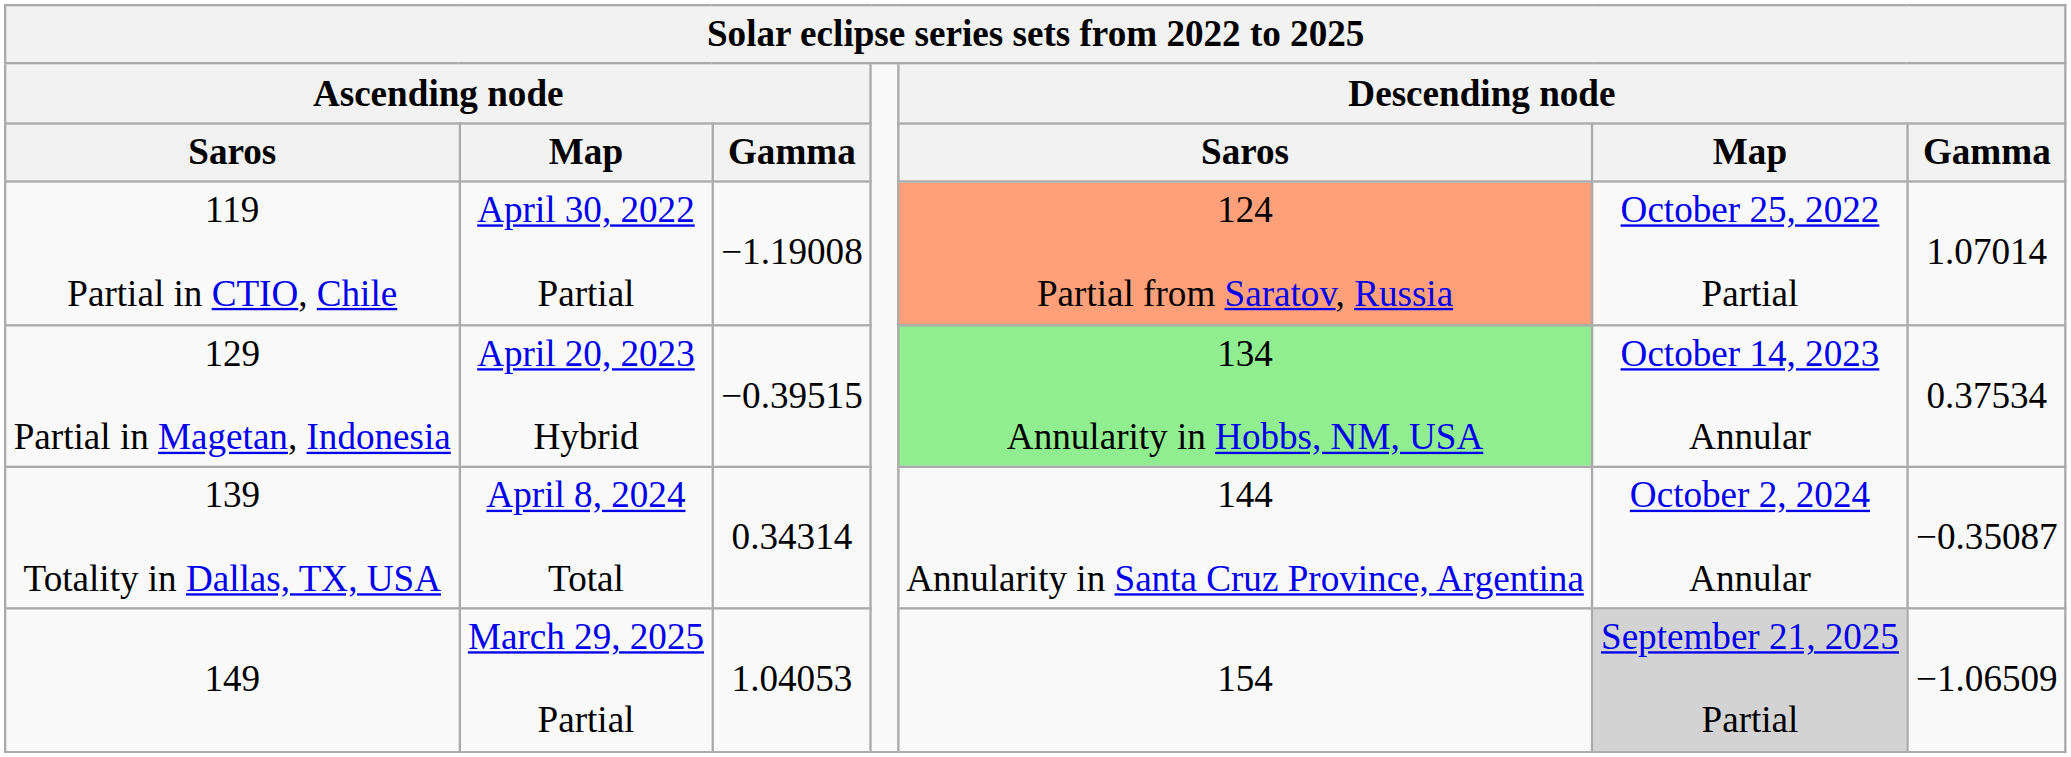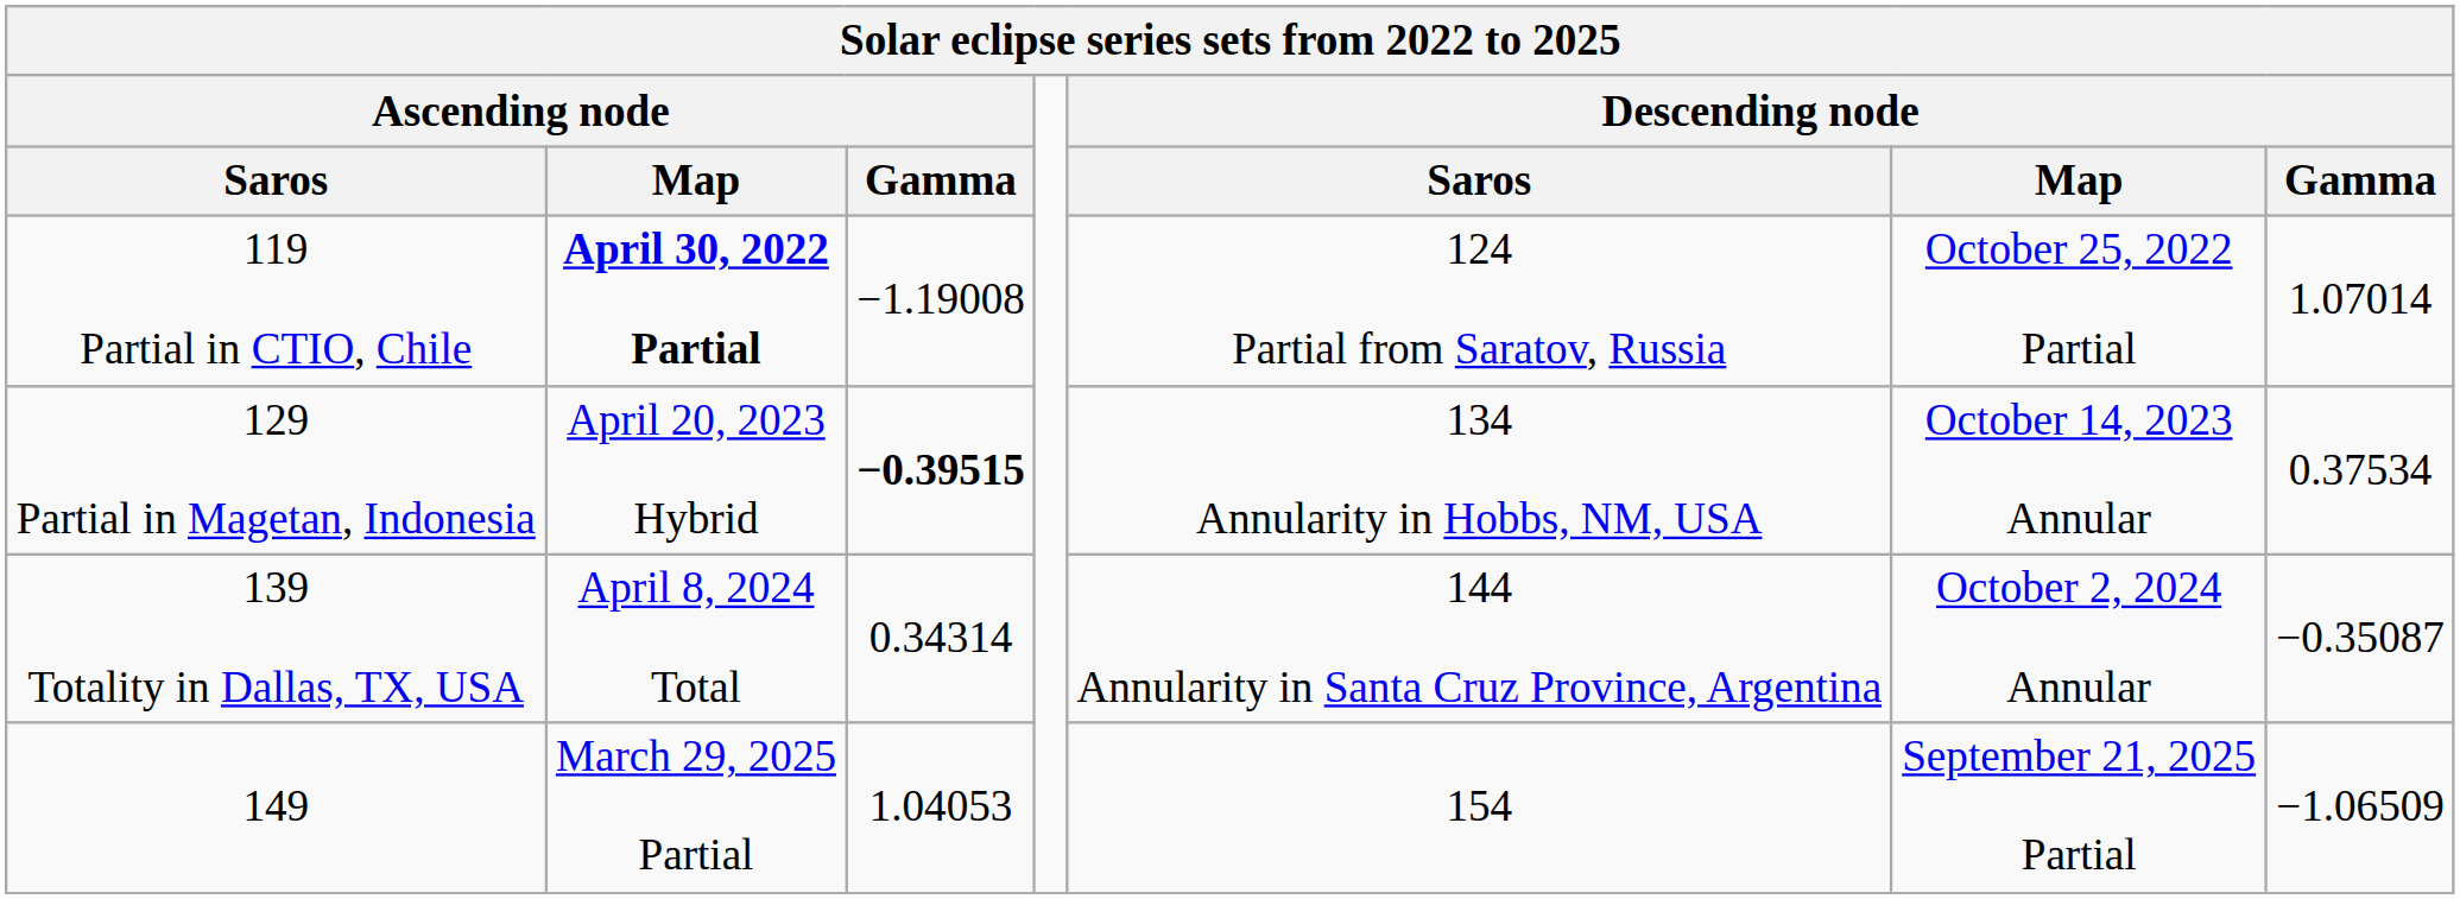119 Partial in CTIO, Chile | Ascending node / Map: normal -> bold
119 Partial in CTIO, Chile | Descending node / Saros: lightsalmon background -> no background
129 Partial in Magetan, Indonesia | Ascending node / Gamma: normal -> bold
129 Partial in Magetan, Indonesia | Descending node / Saros: lightgreen background -> no background
149 | Descending node / Map: lightgrey background -> no background
